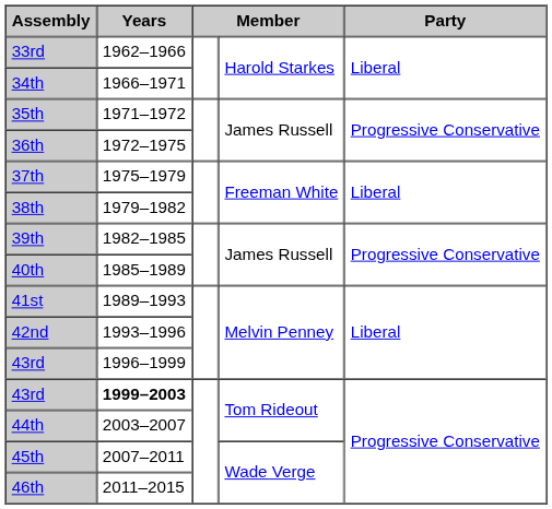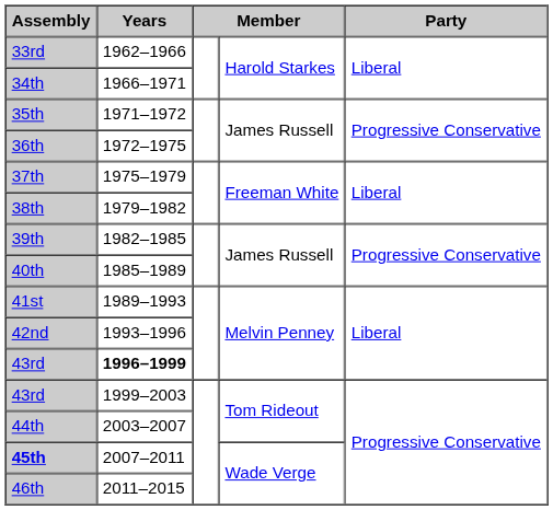43rd / 1996–1999 | Years: normal -> bold
43rd / 1999–2003 | Years: bold -> normal
45th | Assembly: normal -> bold
